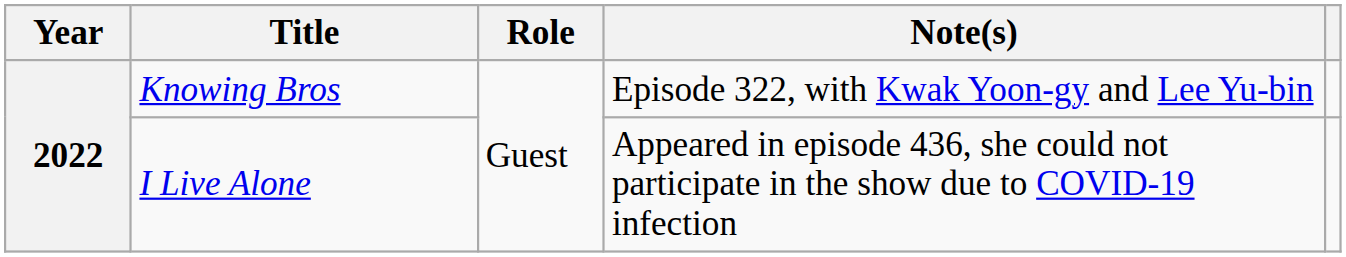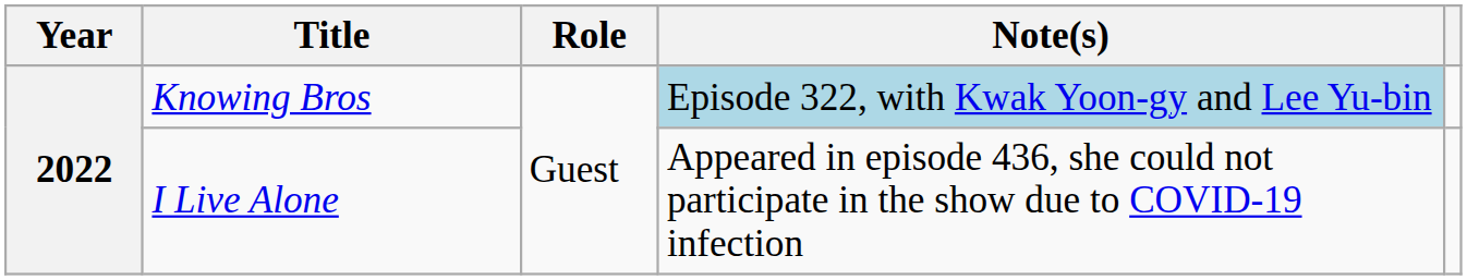Knowing Bros | Note(s): no background -> lightblue background
